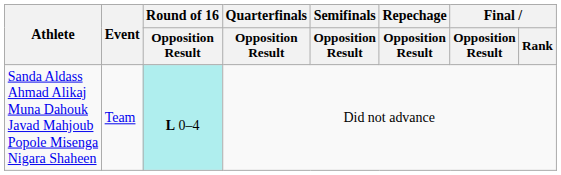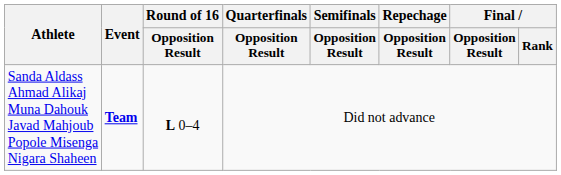row 3 | Event: normal -> bold
row 3 | Round of 16 / Opposition Result: paleturquoise background -> no background
